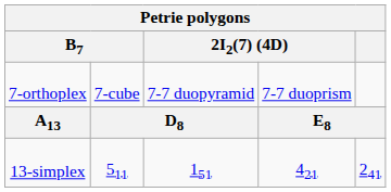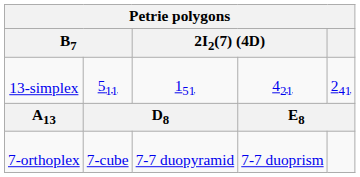rows swapped: 7-orthoplex <-> 13-simplex
